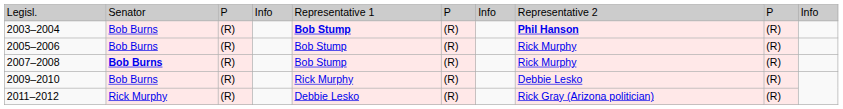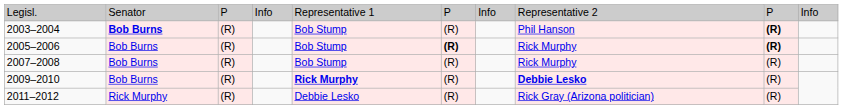2003–2004 | column 2: normal -> bold
2003–2004 | column 5: bold -> normal
2003–2004 | column 8: bold -> normal
2003–2004 | column 9: normal -> bold
2005–2006 | column 6: normal -> bold
2005–2006 | column 9: normal -> bold
2007–2008 | column 2: bold -> normal
2009–2010 | column 5: normal -> bold
2009–2010 | column 8: normal -> bold
